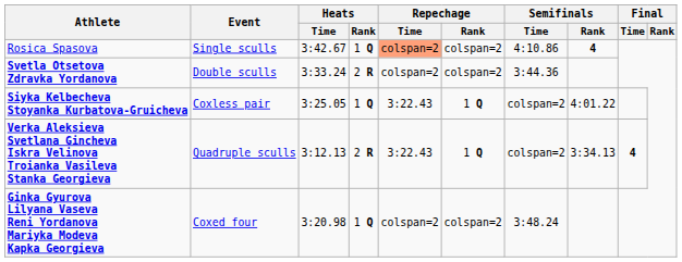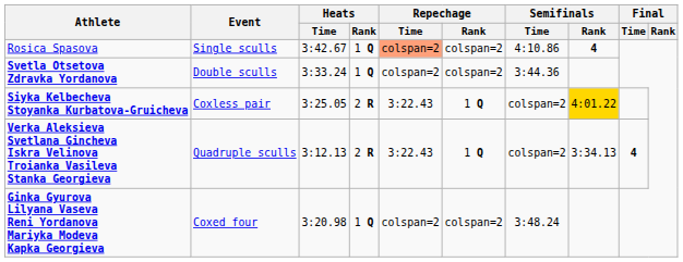Svetla Otsetova Zdravka Yordanova | Heats / Rank: 2 R -> 1 Q
Siyka Kelbecheva Stoyanka Kurbatova-Gruicheva | Heats / Rank: 1 Q -> 2 R
Siyka Kelbecheva Stoyanka Kurbatova-Gruicheva | Semifinals / Rank: no background -> gold background
